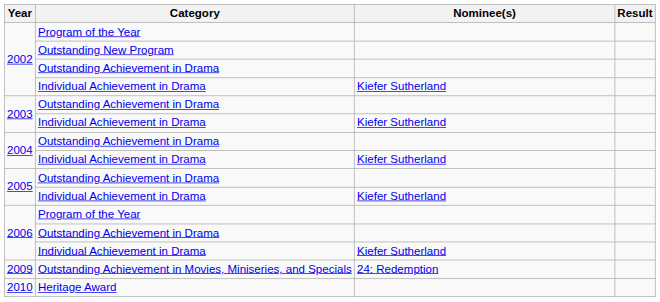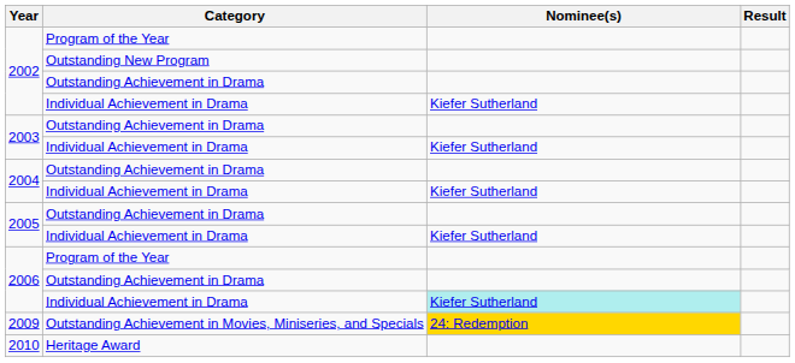2006 / Individual Achievement in Drama | Nominee(s): no background -> paleturquoise background
2009 | Nominee(s): no background -> gold background
